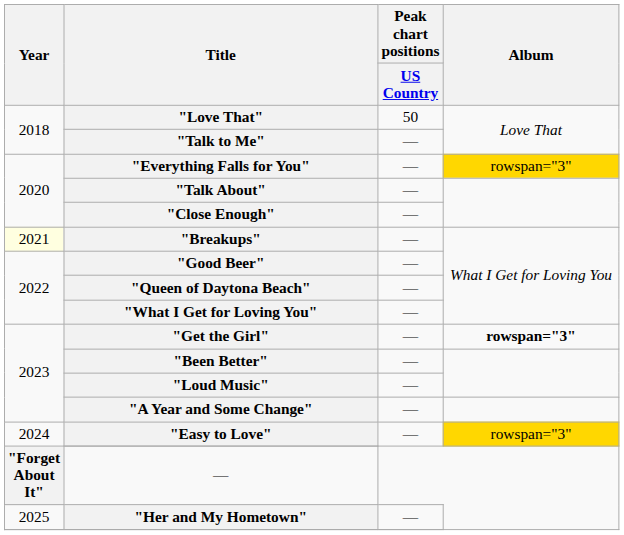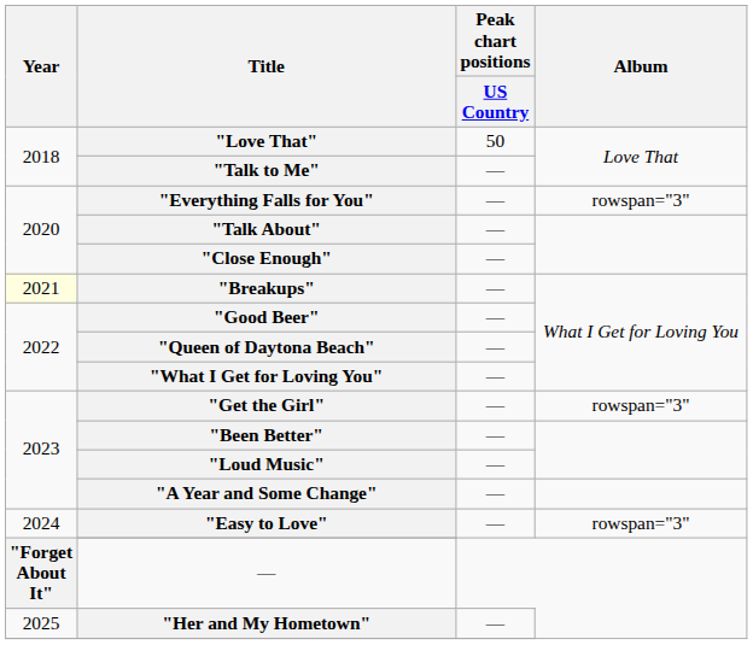"Everything Falls for You" | Album: gold background -> no background
"Get the Girl" | Album: bold -> normal
"Easy to Love" | Album: gold background -> no background
